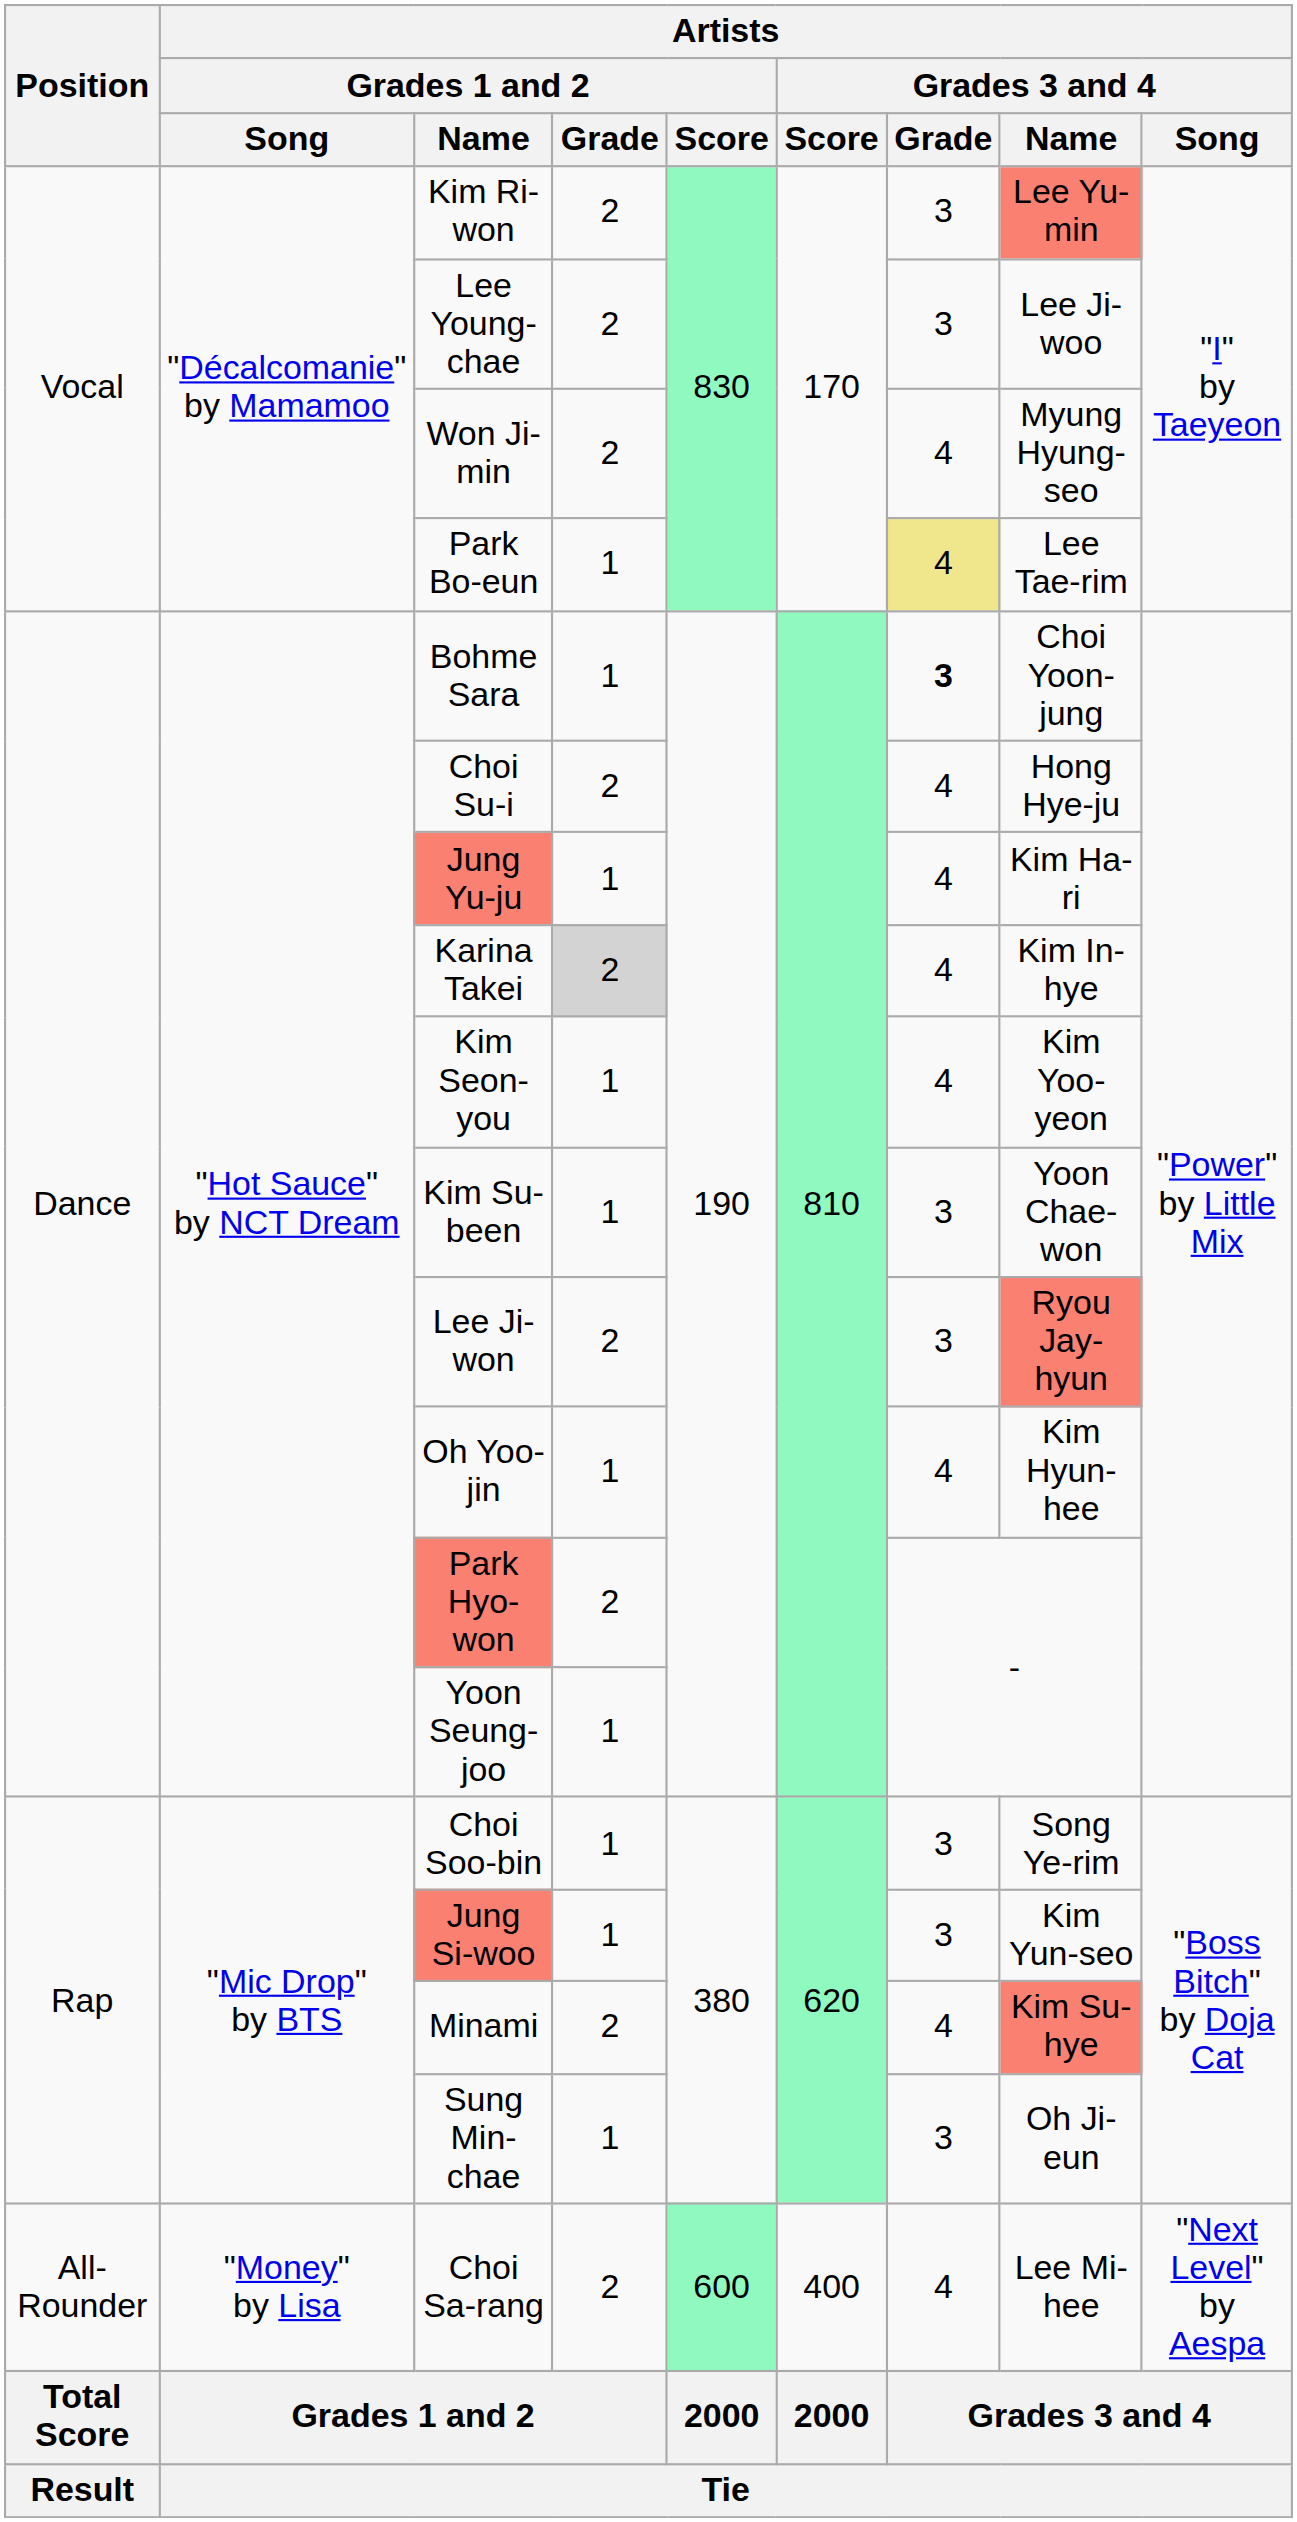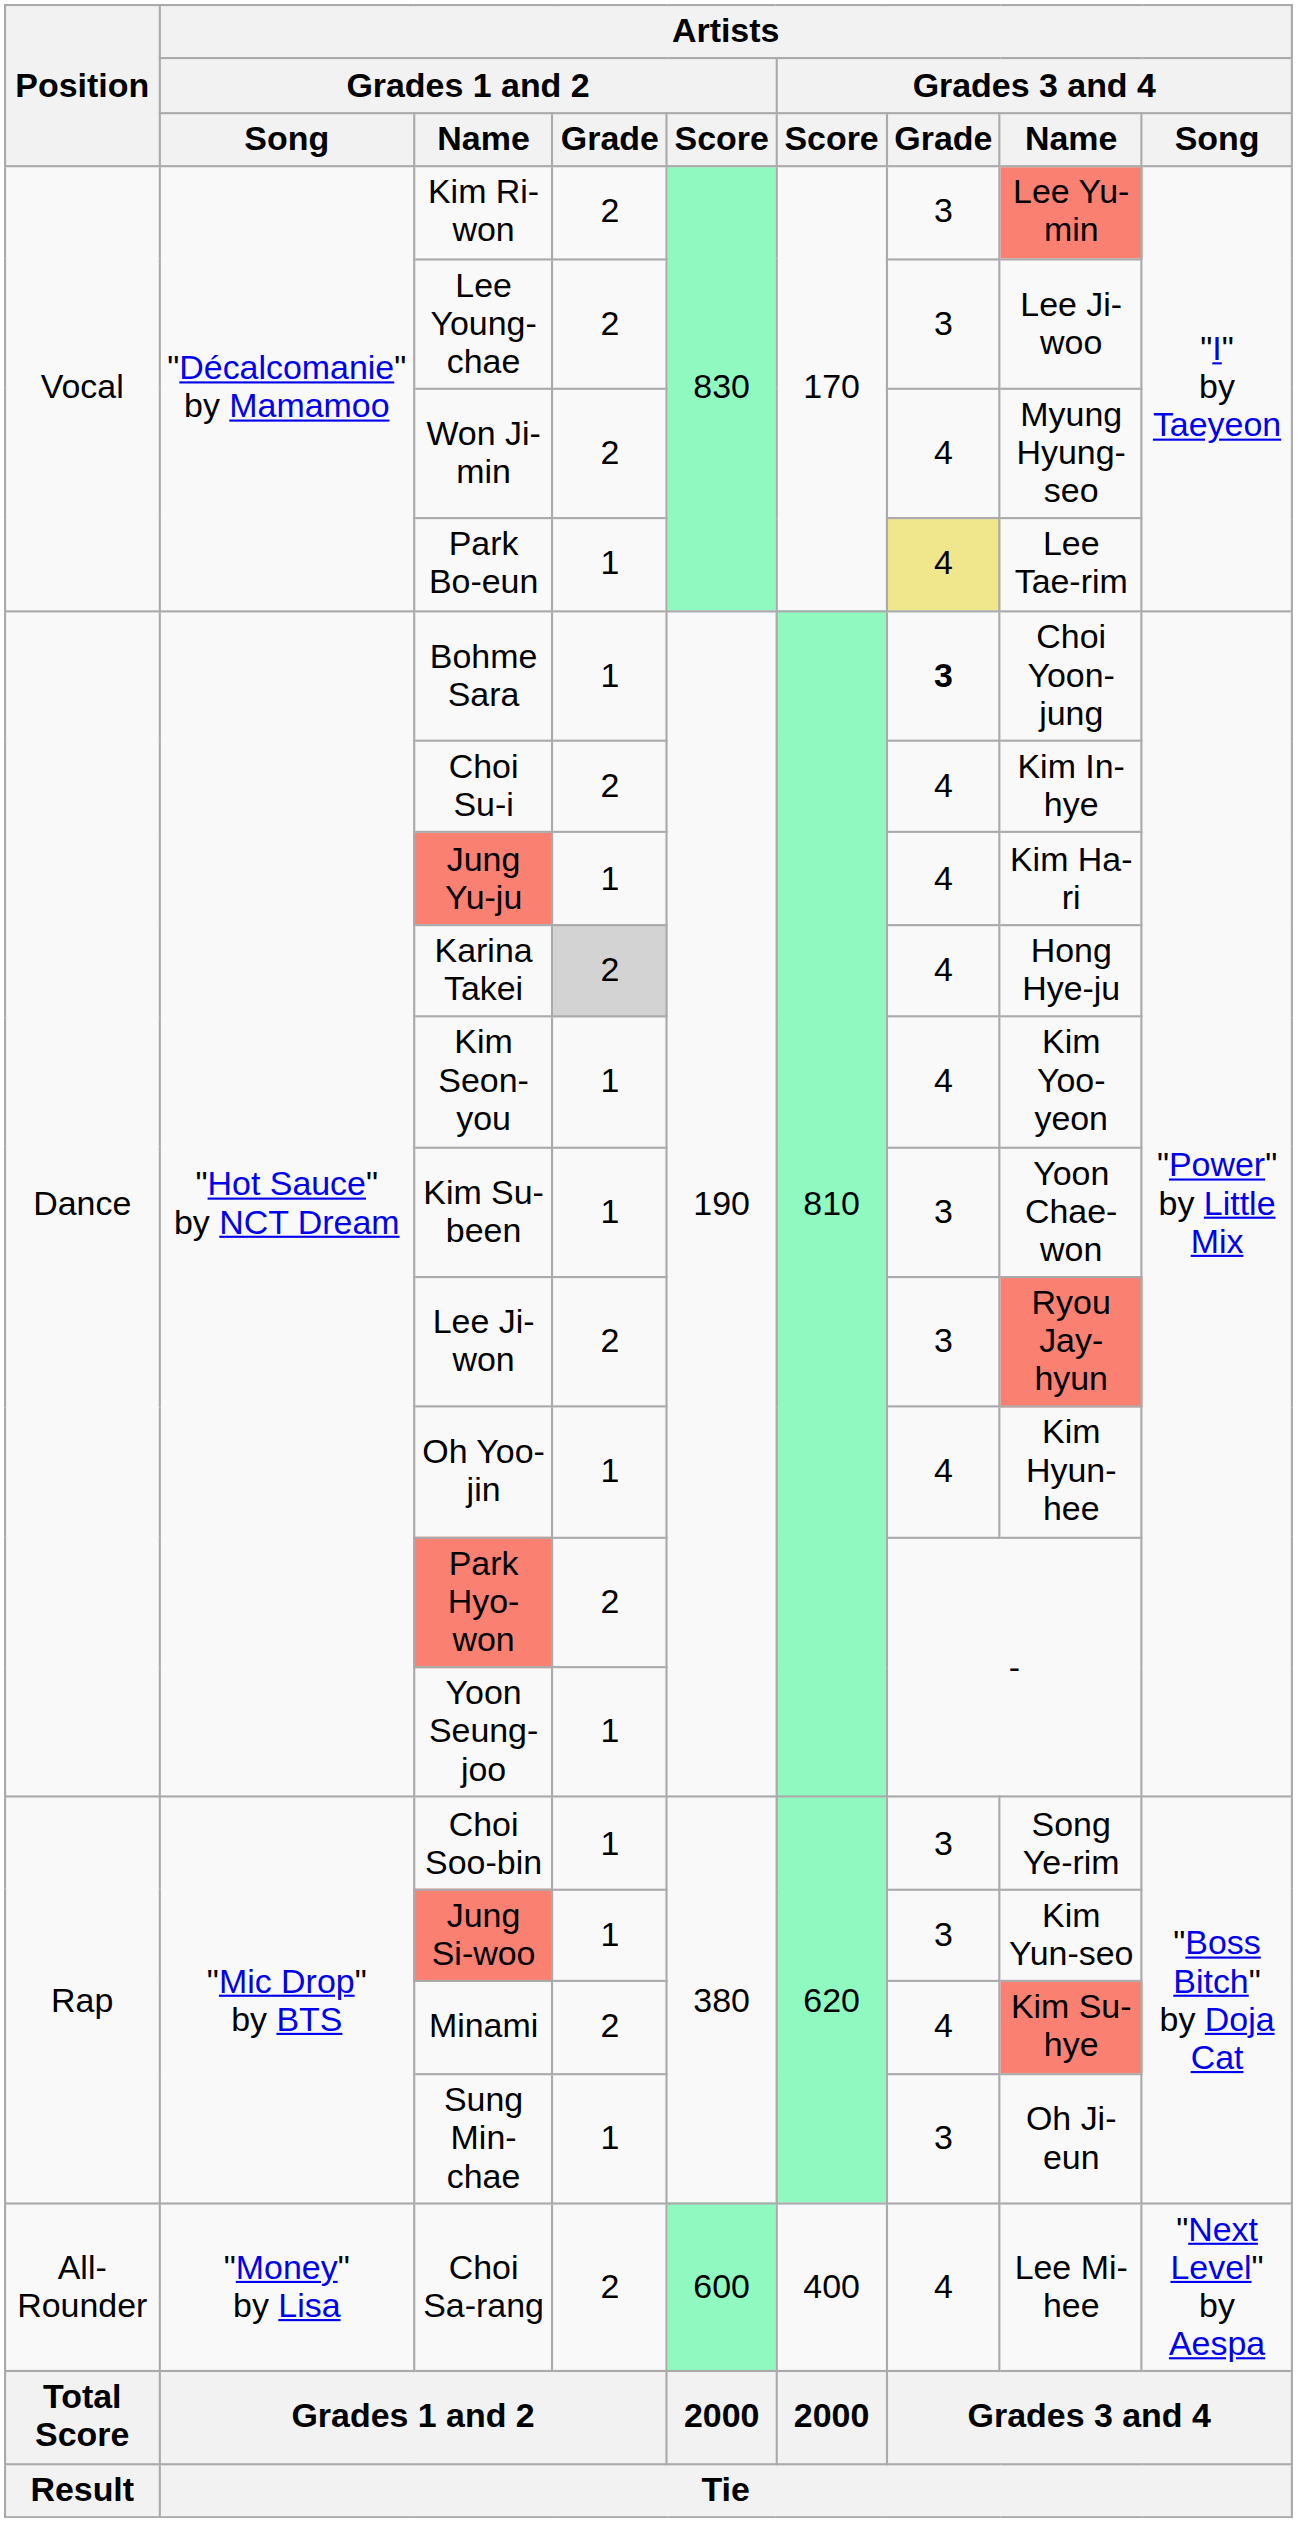Choi Su-i | Artists / Grades 3 and 4 / Name: Hong Hye-ju -> Kim In-hye
Karina Takei | Artists / Grades 3 and 4 / Name: Kim In-hye -> Hong Hye-ju
